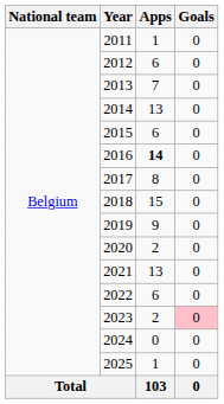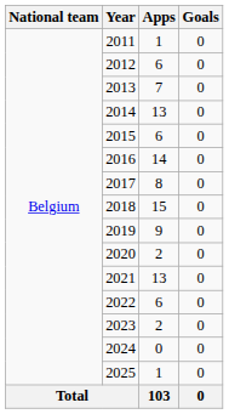2016 | Apps: bold -> normal
2023 | Goals: pink background -> no background
